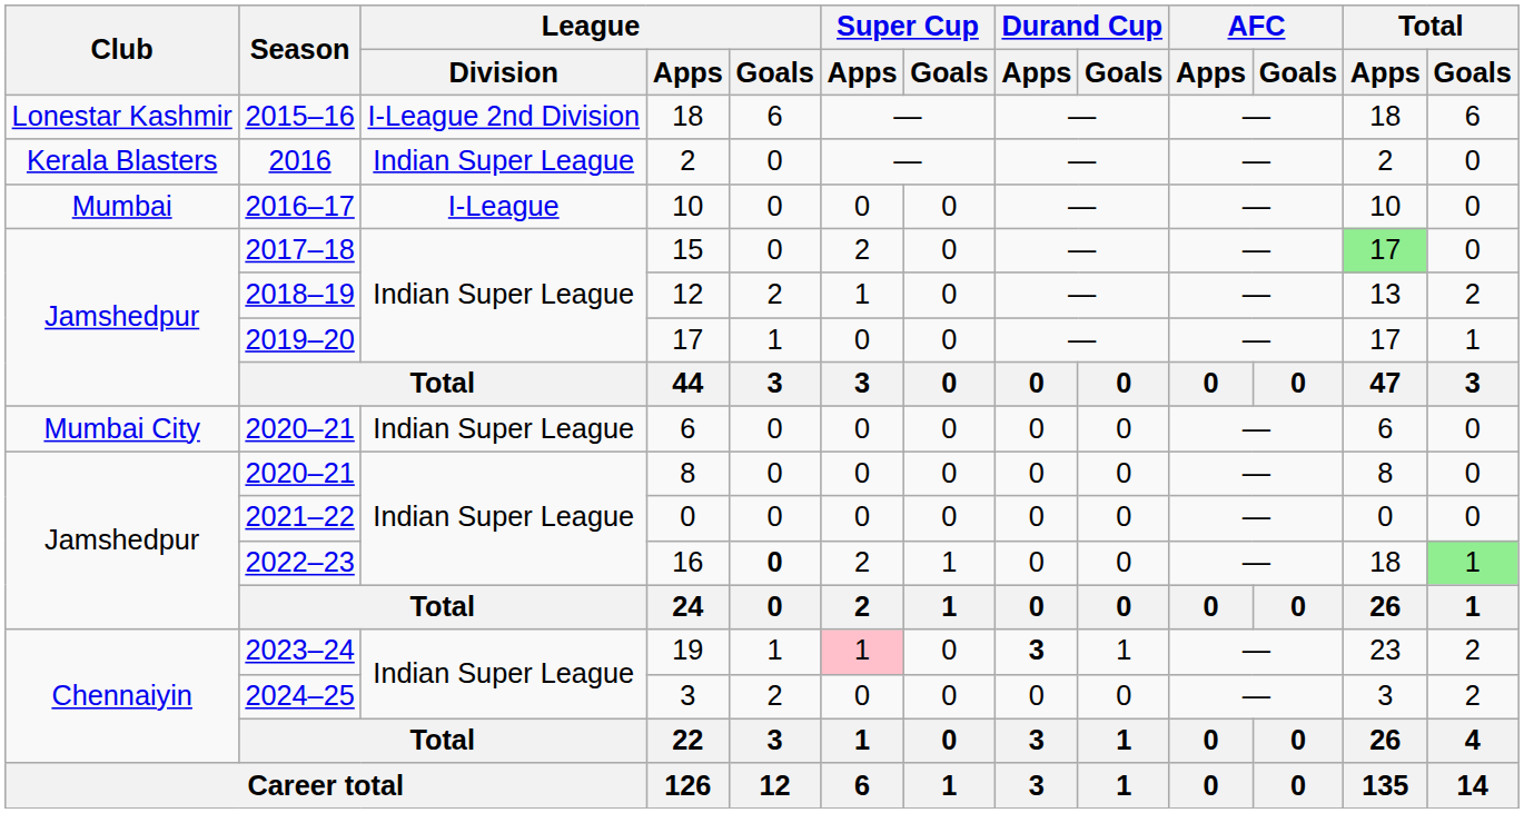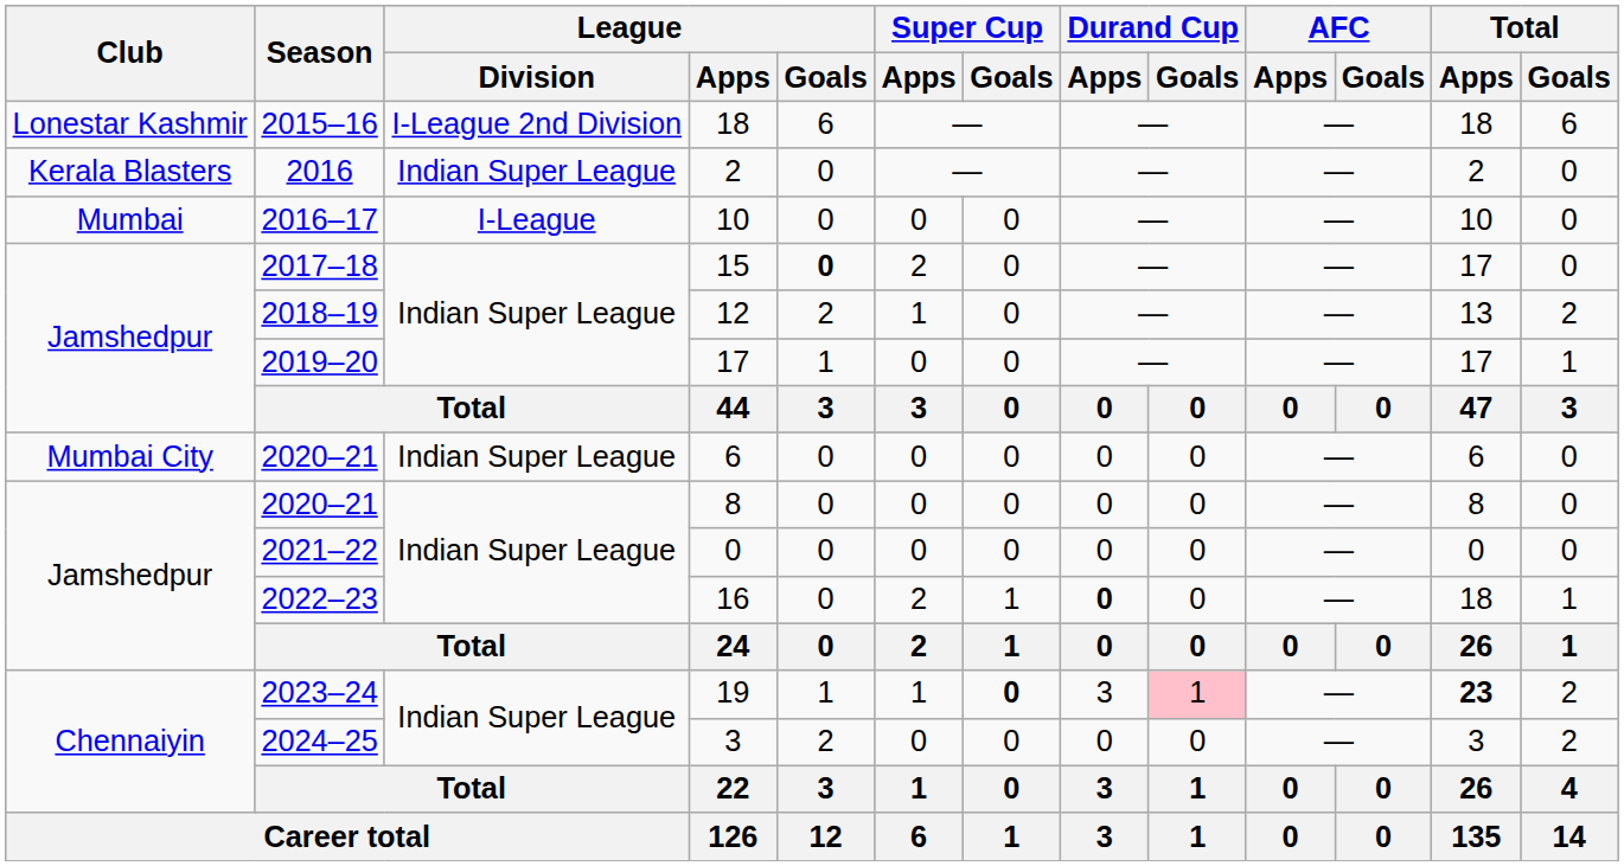15 | League / Goals: normal -> bold
15 | Total / Apps: lightgreen background -> no background
16 | League / Goals: bold -> normal
16 | Durand Cup / Apps: normal -> bold
16 | Total / Goals: lightgreen background -> no background
19 | Super Cup / Apps: pink background -> no background
19 | Super Cup / Goals: normal -> bold
19 | Durand Cup / Apps: bold -> normal
19 | Durand Cup / Goals: no background -> pink background
19 | Total / Apps: normal -> bold
